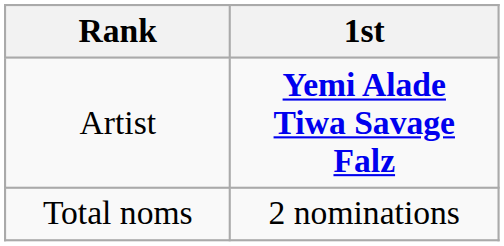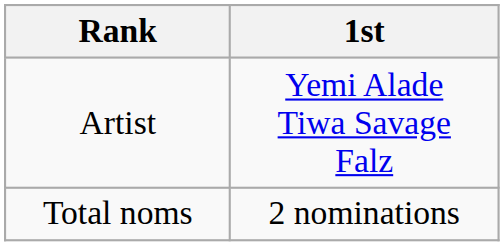Artist | 1st: bold -> normal
